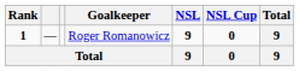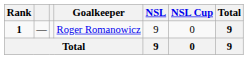Roger Romanowicz | NSL: bold -> normal
Roger Romanowicz | NSL Cup: bold -> normal
